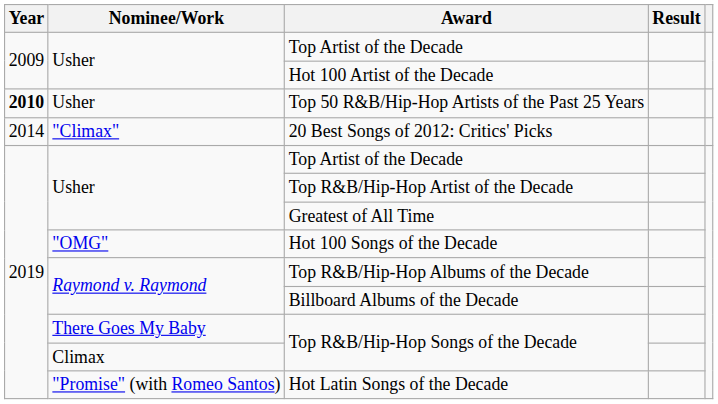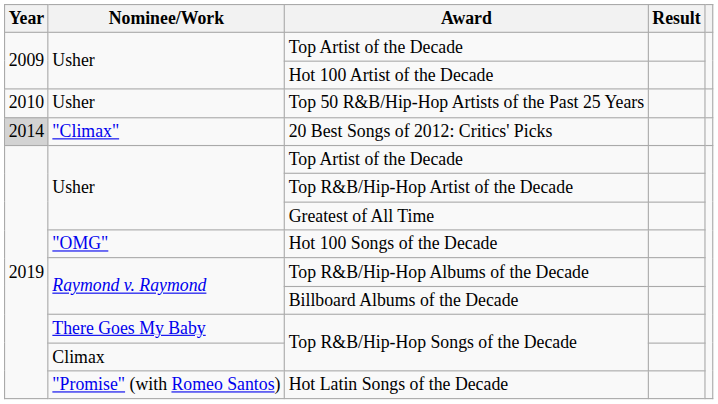Top 50 R&B/Hip-Hop Artists of the Past 25 Years | Year: bold -> normal
20 Best Songs of 2012: Critics' Picks | Year: no background -> lightgrey background
